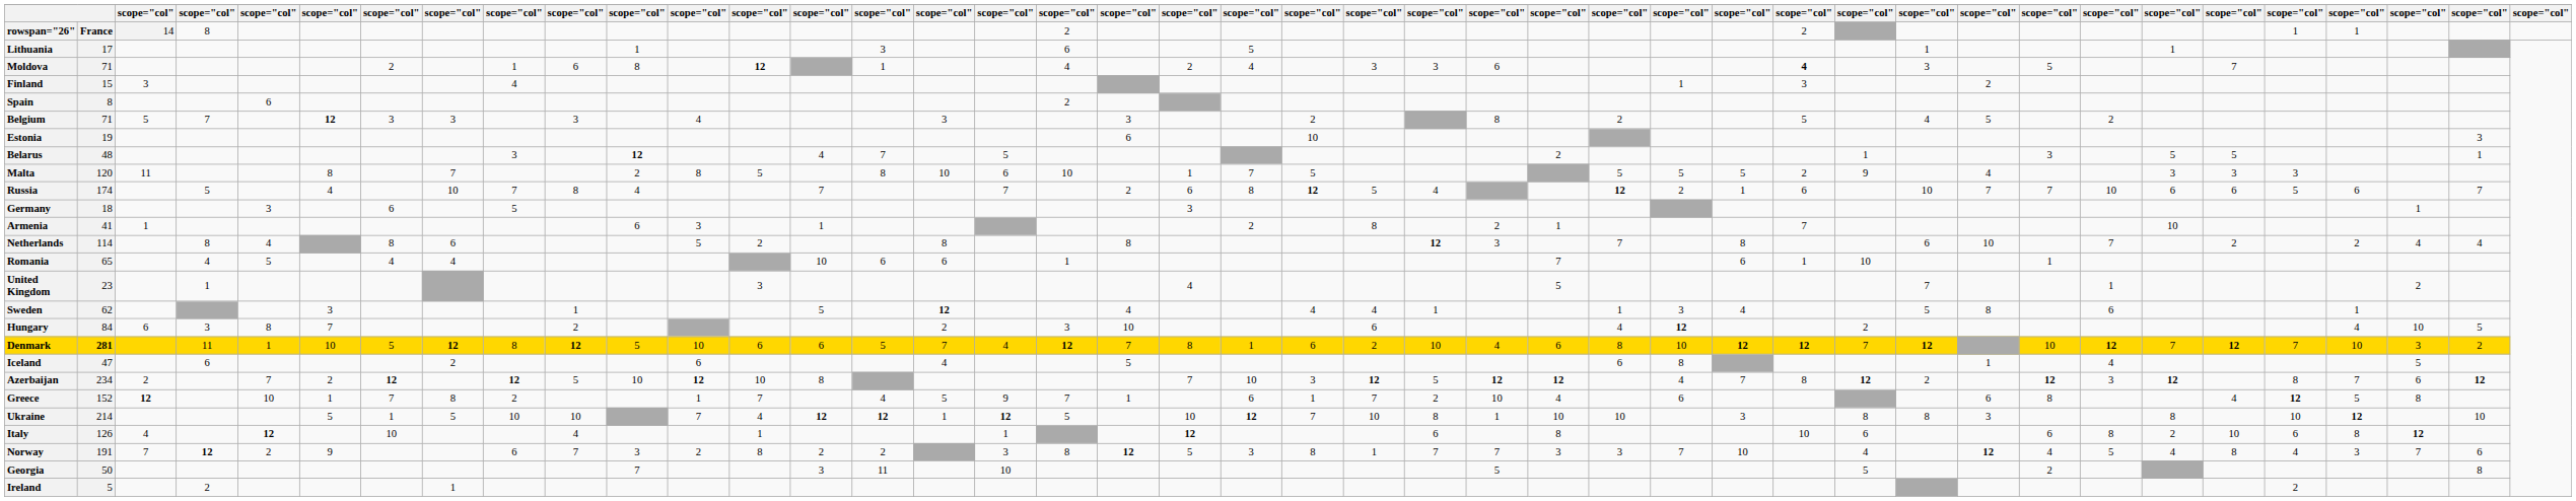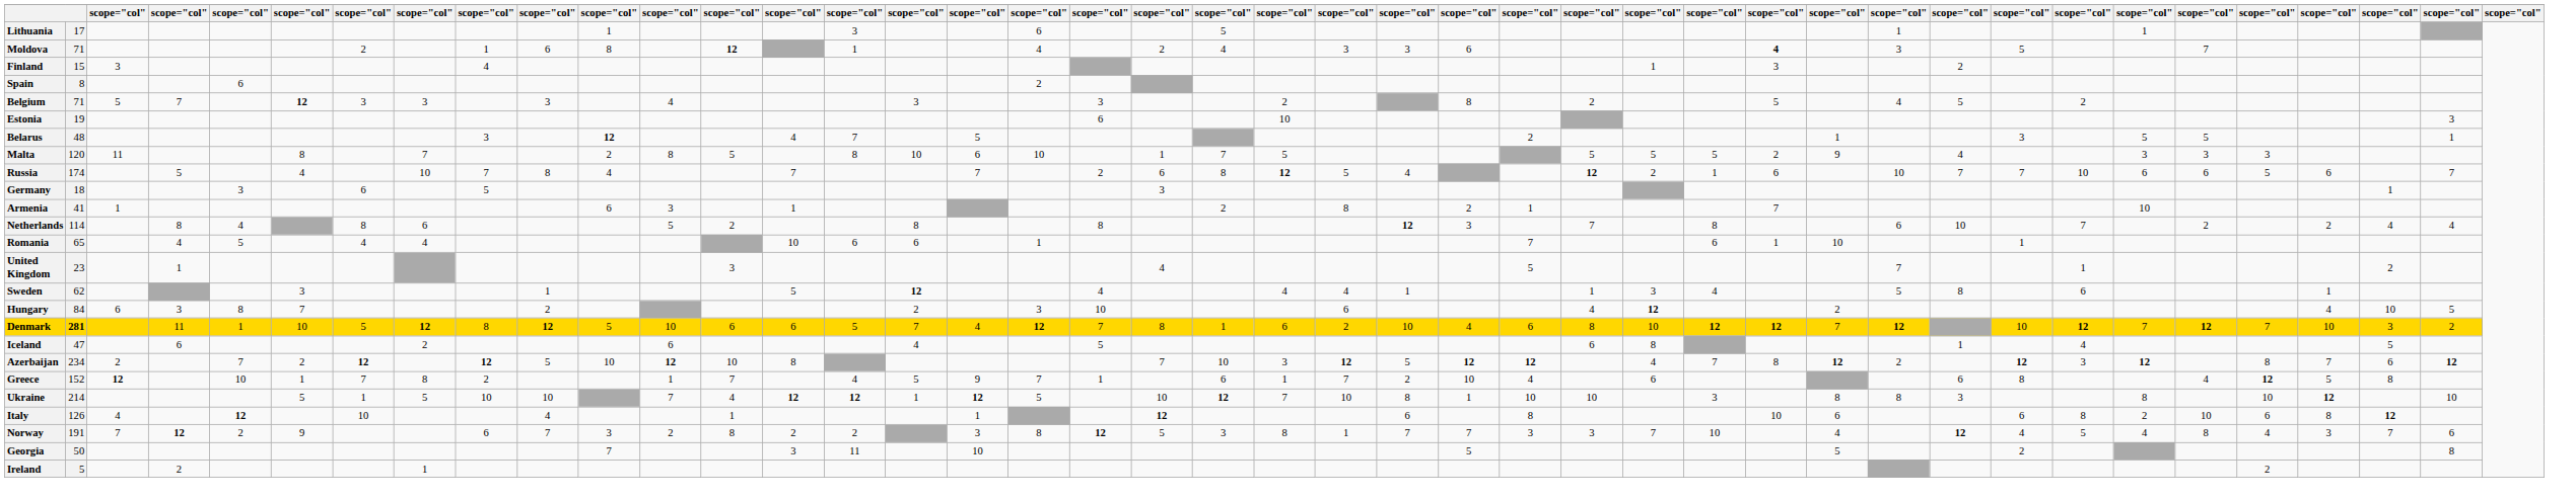- row: rowspan="26" | France | 14 | 8 | 2 | 2 | 1 | 1
